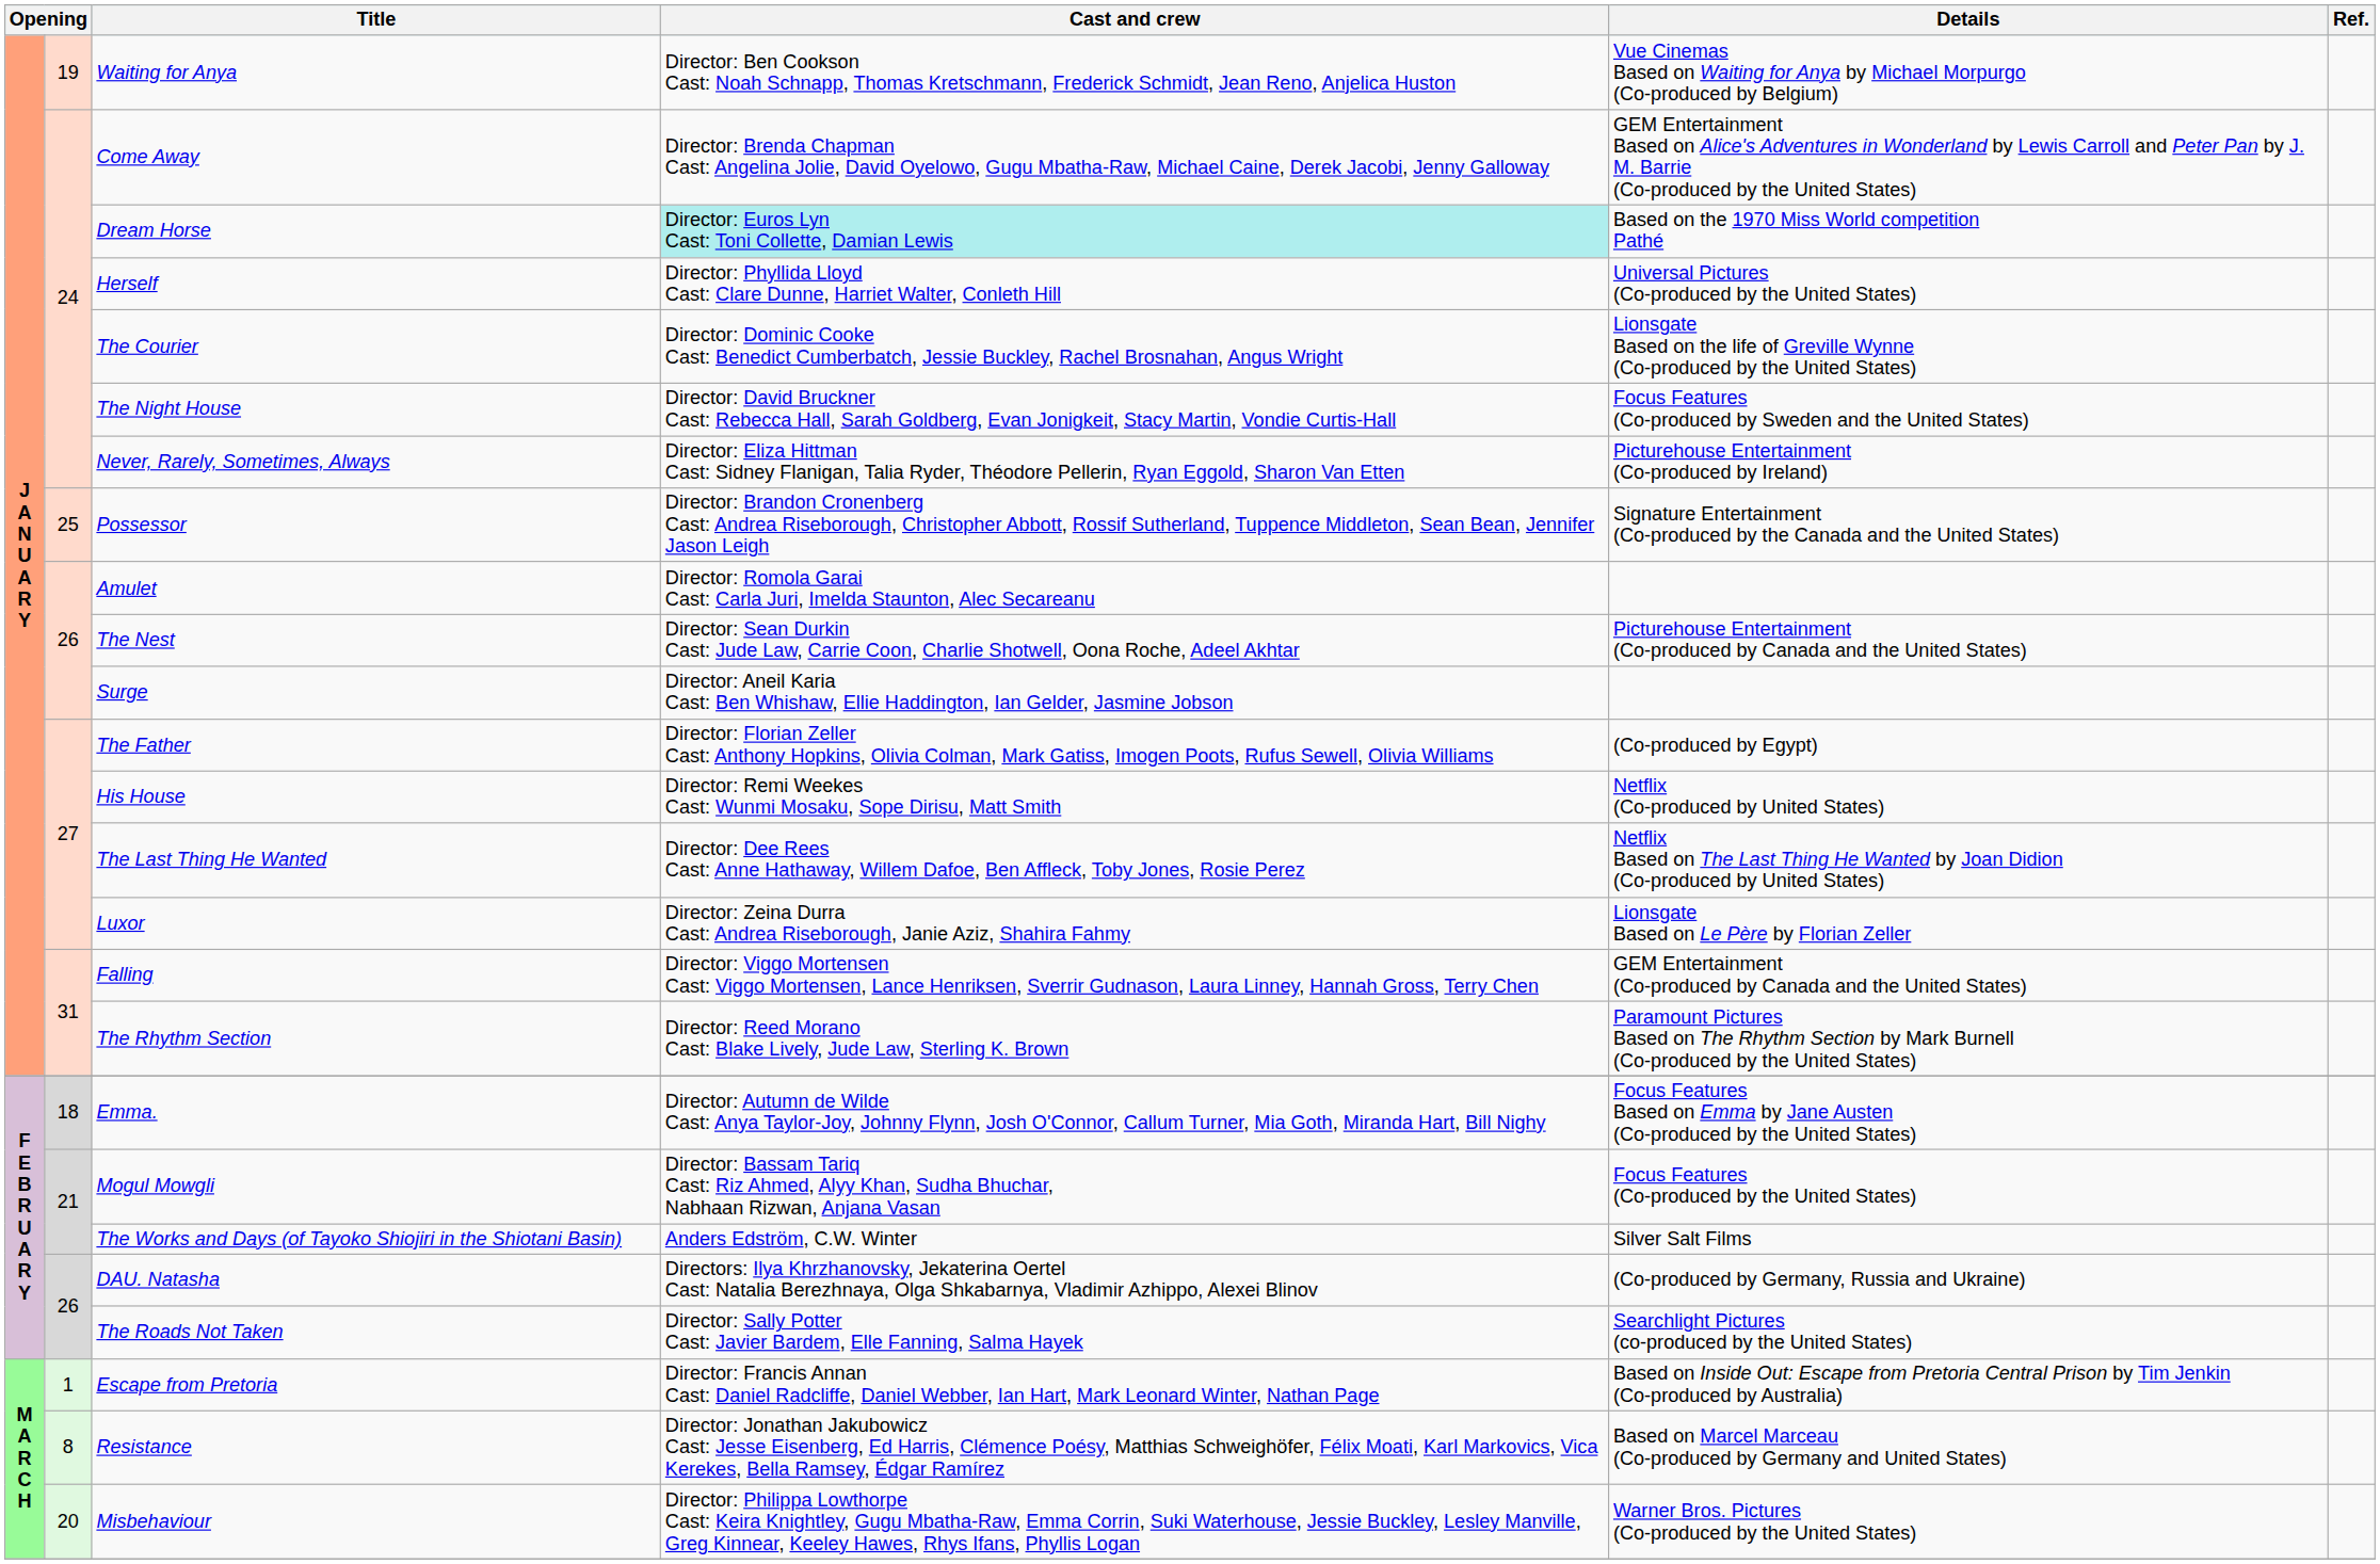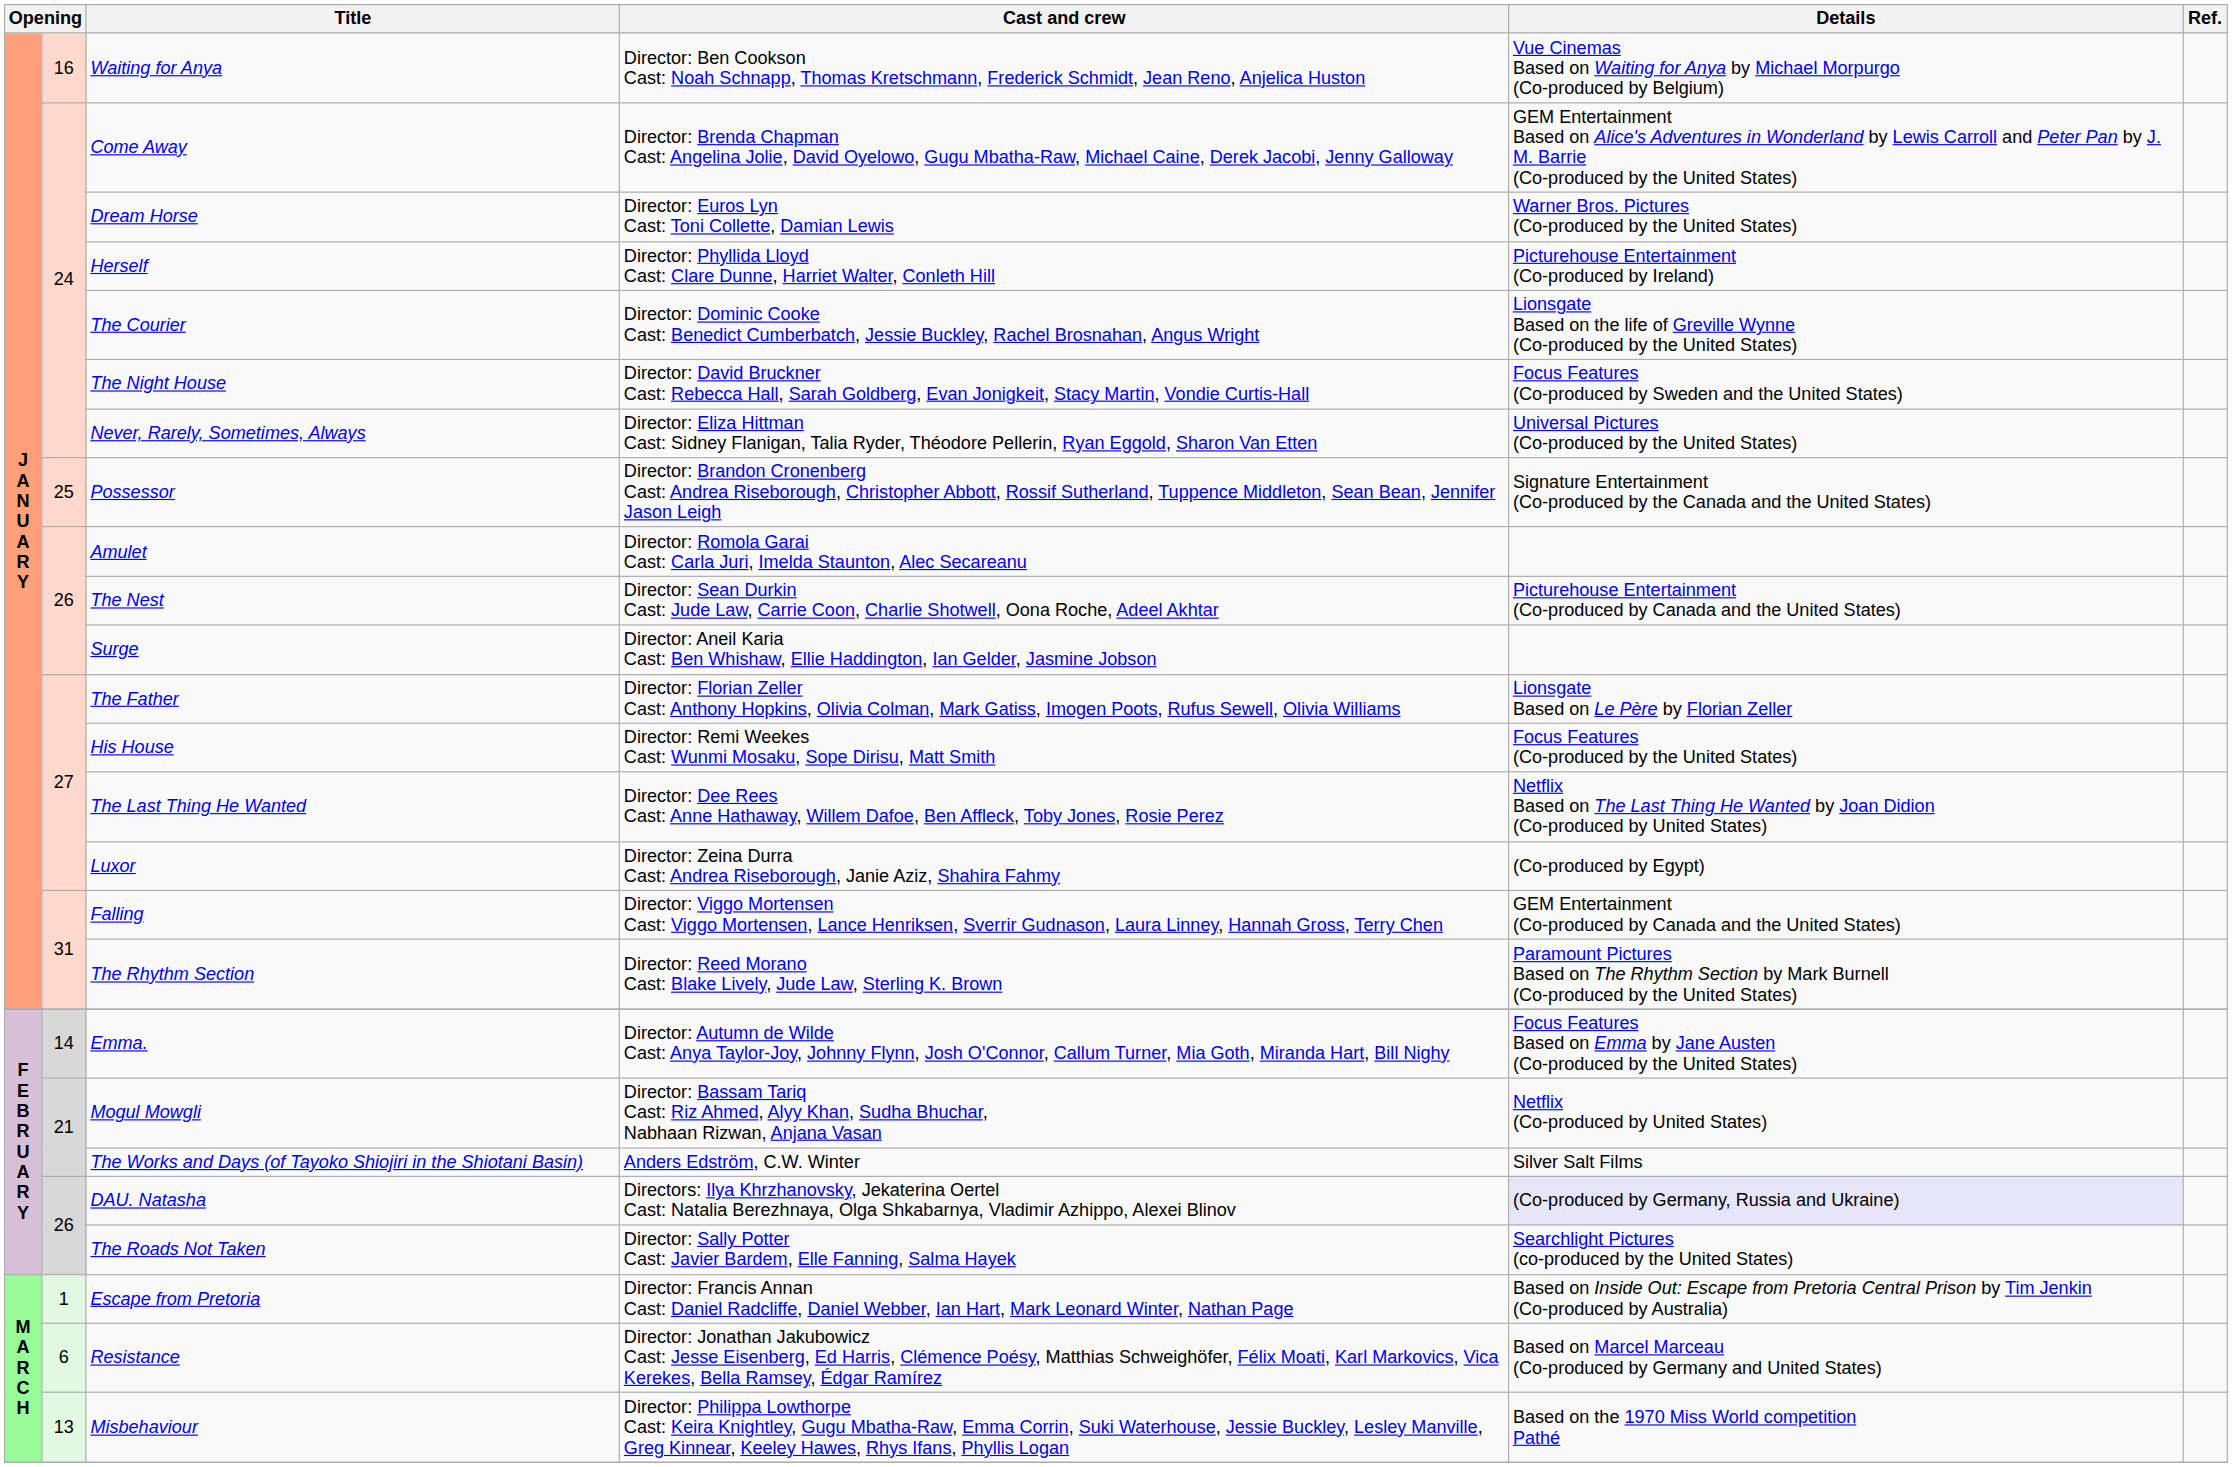Waiting for Anya | column 2: 19 -> 16
Dream Horse | Cast and crew: paleturquoise background -> no background
Dream Horse | Details: Based on the 1970 Miss World competition Pathé -> Warner Bros. Pictures (Co-produced by the United States)
Herself | Details: Universal Pictures (Co-produced by the United States) -> Picturehouse Entertainment (Co-produced by Ireland)
Never, Rarely, Sometimes, Always | Details: Picturehouse Entertainment (Co-produced by Ireland) -> Universal Pictures (Co-produced by the United States)
The Father | Details: (Co-produced by Egypt) -> Lionsgate Based on Le Père by Florian Zeller
His House | Details: Netflix (Co-produced by United States) -> Focus Features (Co-produced by the United States)
Luxor | Details: Lionsgate Based on Le Père by Florian Zeller -> (Co-produced by Egypt)
Emma. | column 2: 18 -> 14
Mogul Mowgli | Details: Focus Features (Co-produced by the United States) -> Netflix (Co-produced by United States)
DAU. Natasha | Details: no background -> lavender background
Resistance | column 2: 8 -> 6
Misbehaviour | column 2: 20 -> 13
Misbehaviour | Details: Warner Bros. Pictures (Co-produced by the United States) -> Based on the 1970 Miss World competition Pathé
